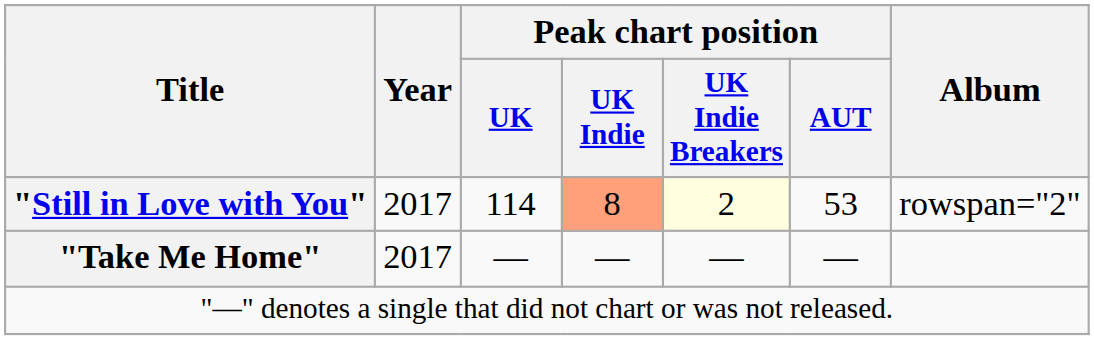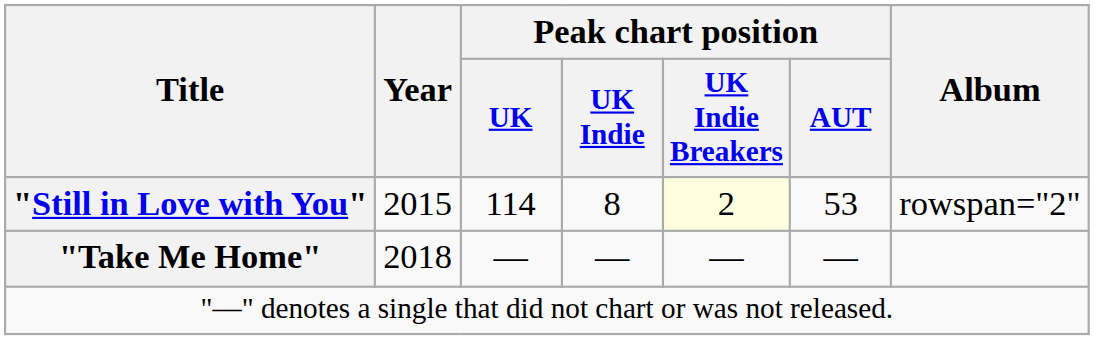"Still in Love with You" | Year: 2017 -> 2015
"Still in Love with You" | Peak chart position / UK Indie: lightsalmon background -> no background
"Take Me Home" | Year: 2017 -> 2018
